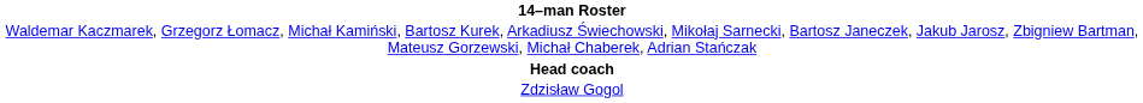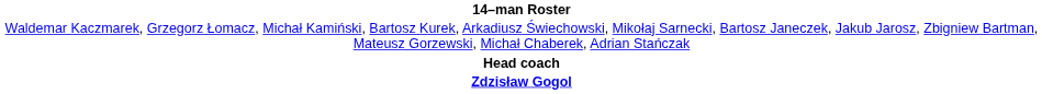row 4 | column 1: normal -> bold
